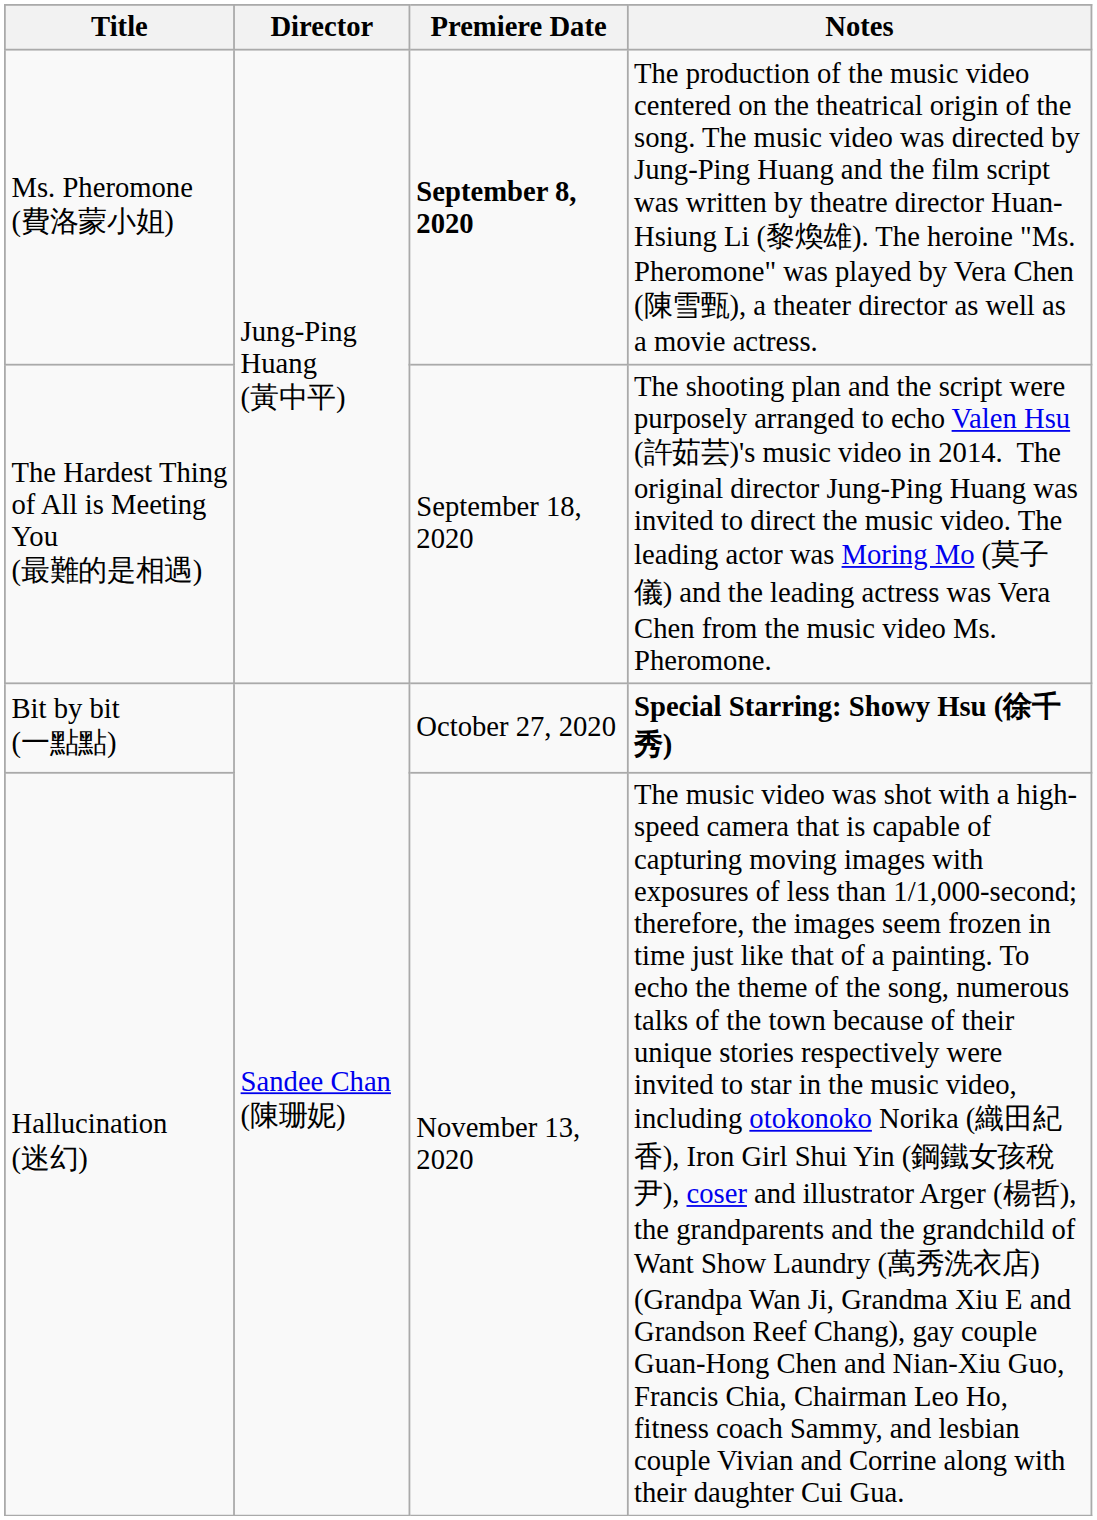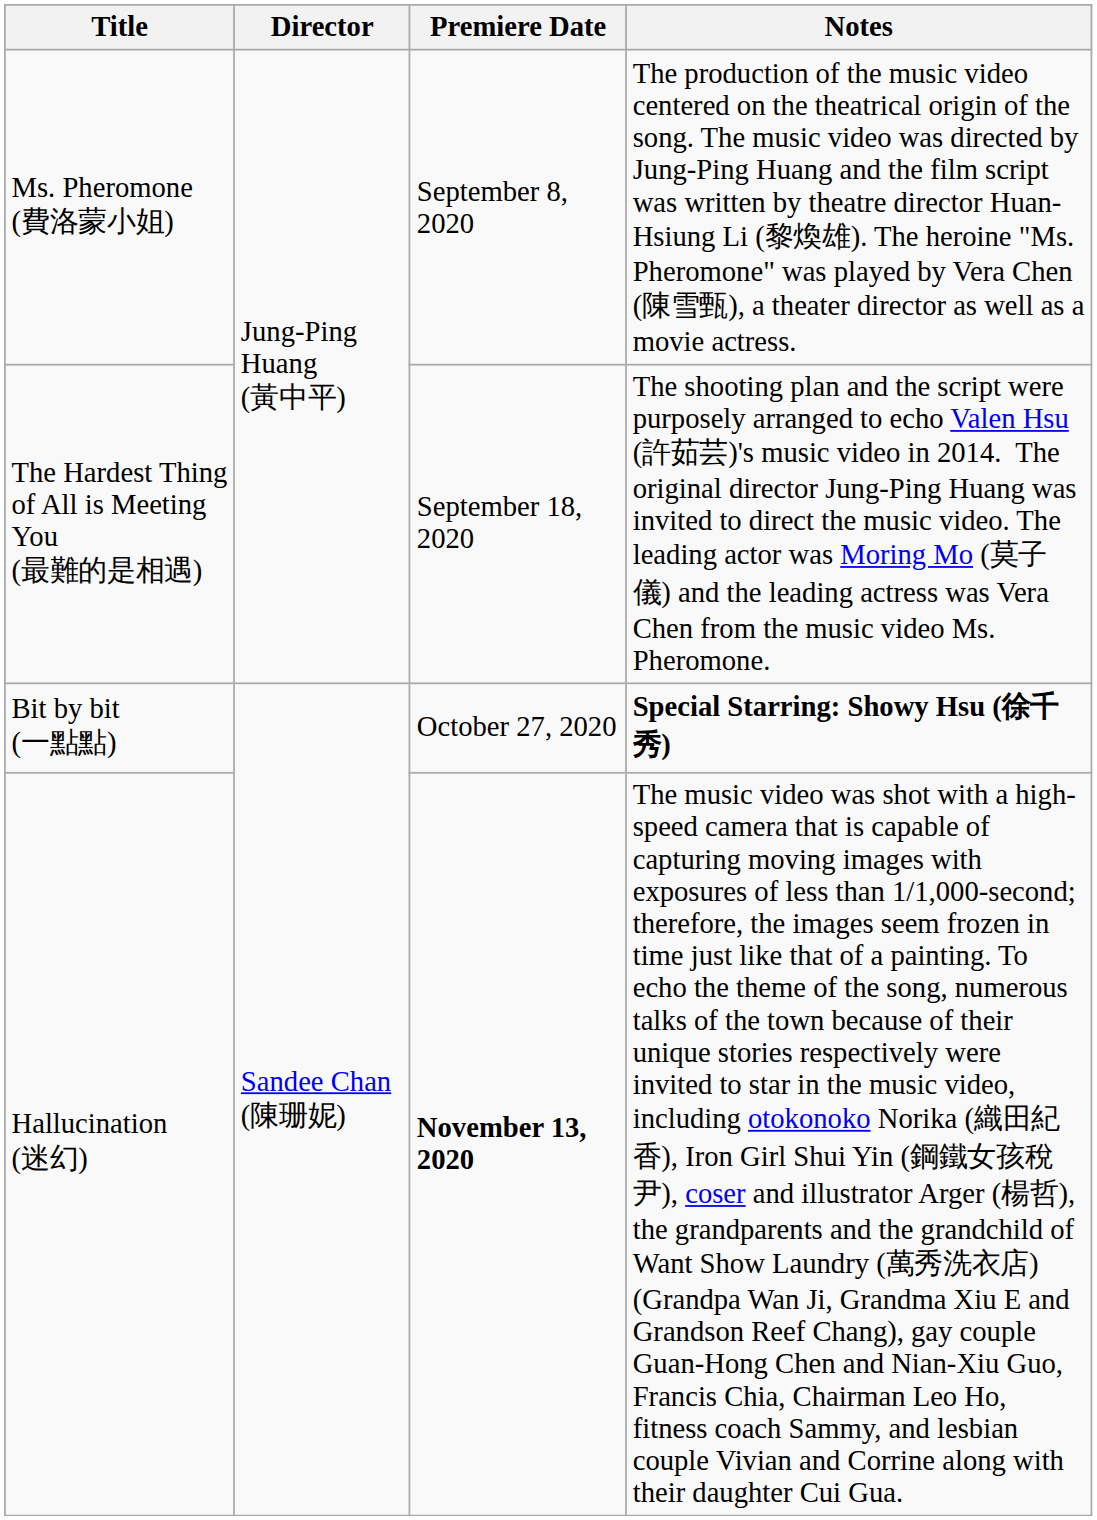Ms. Pheromone (費洛蒙小姐) | Premiere Date: bold -> normal
Hallucination (迷幻) | Premiere Date: normal -> bold
